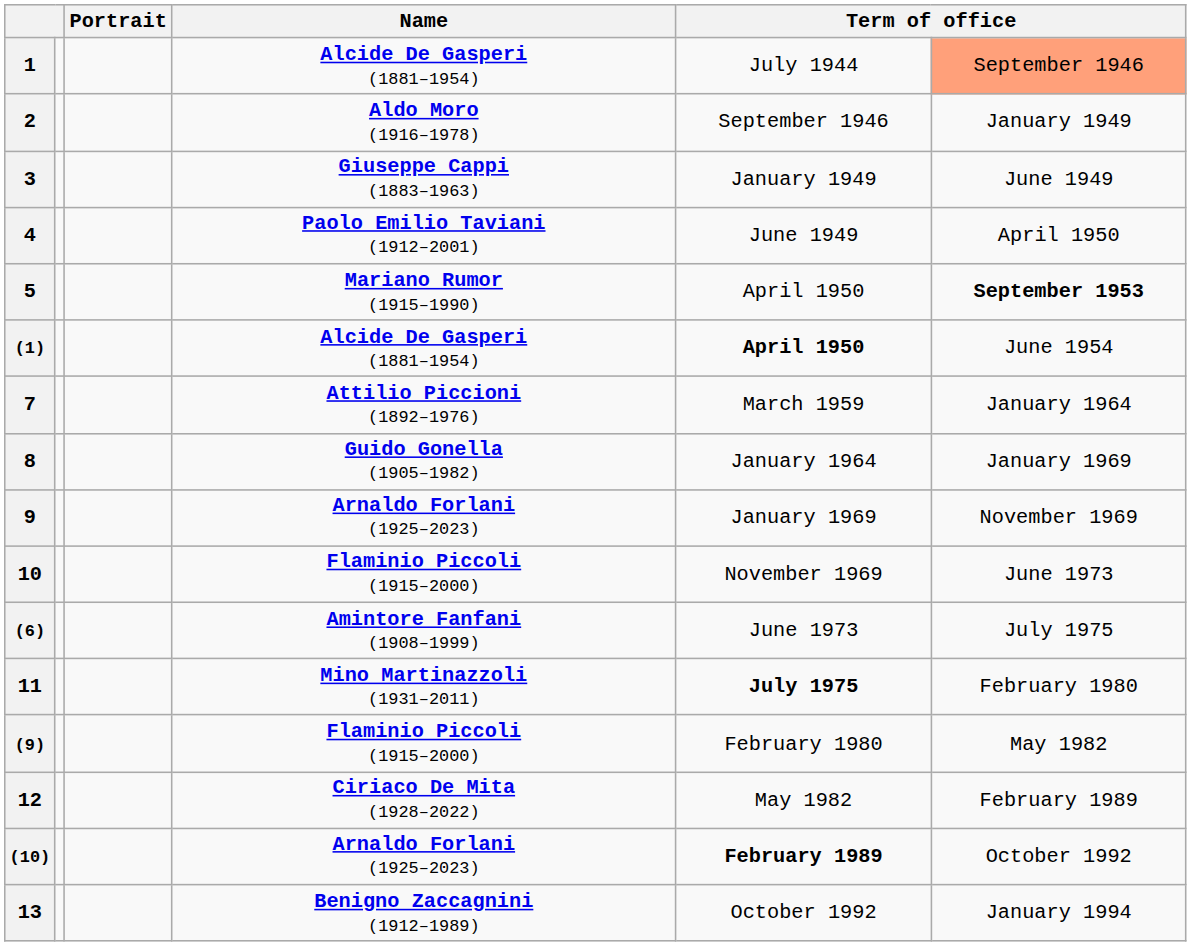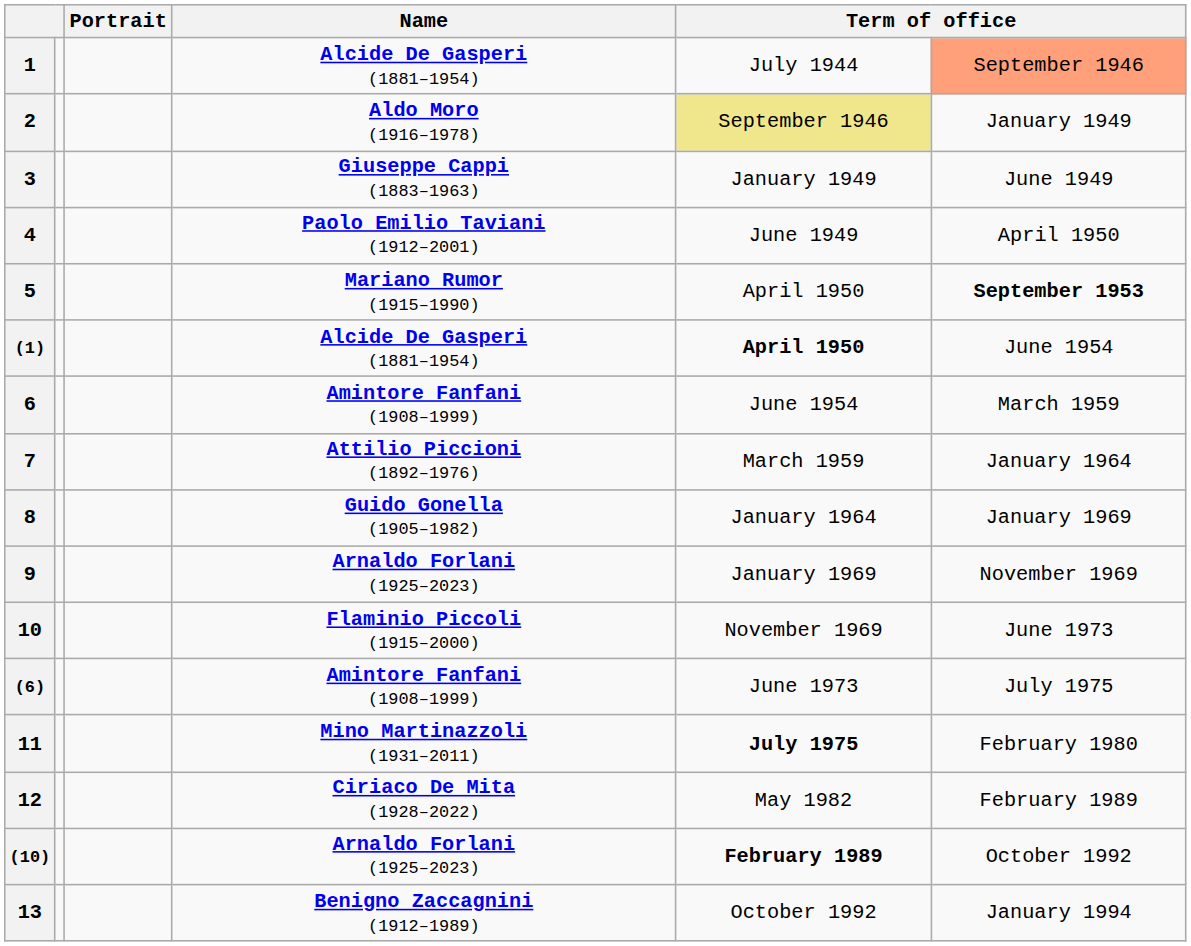2 | column 5: no background -> khaki background
+ row: 6 | Amintore Fanfani (1908–1999) | June 1954 | March 1959
- row: (9) | Flaminio Piccoli (1915–2000) | February 1980 | May 1982
